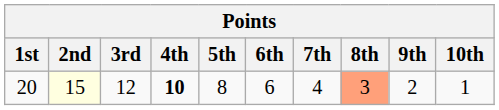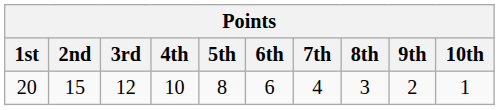20 | 2nd: lightyellow background -> no background
20 | 4th: bold -> normal
20 | 8th: lightsalmon background -> no background
